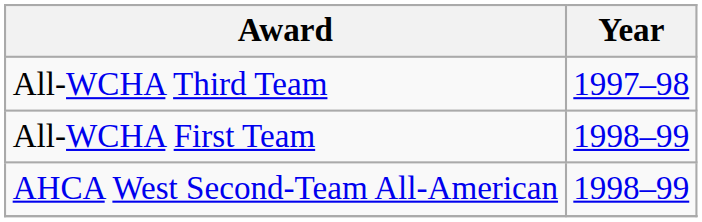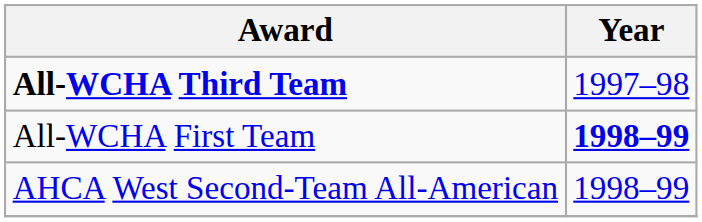row 2 | Award: normal -> bold
row 3 | Year: normal -> bold
